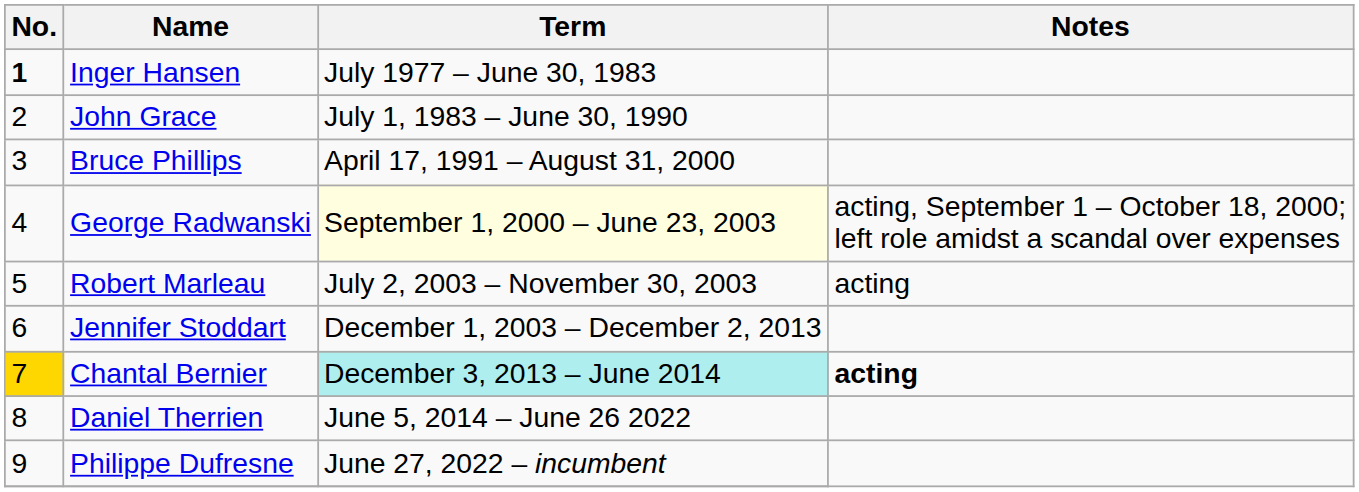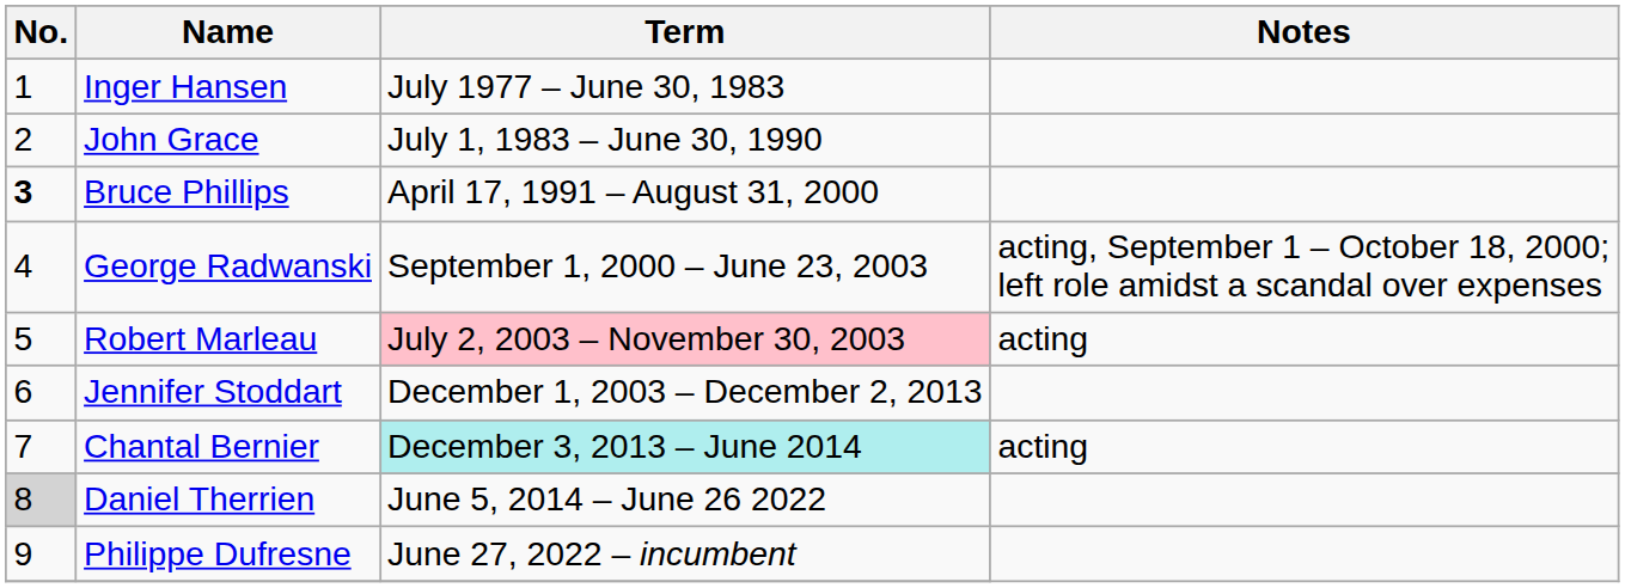Inger Hansen | No.: bold -> normal
Bruce Phillips | No.: normal -> bold
George Radwanski | Term: lightyellow background -> no background
Robert Marleau | Term: no background -> pink background
Chantal Bernier | No.: gold background -> no background
Chantal Bernier | Notes: bold -> normal
Daniel Therrien | No.: no background -> lightgrey background
